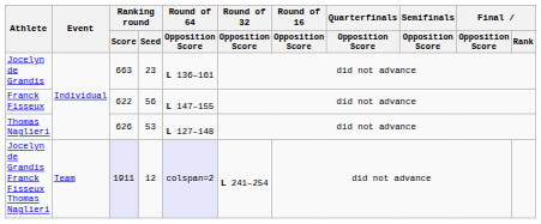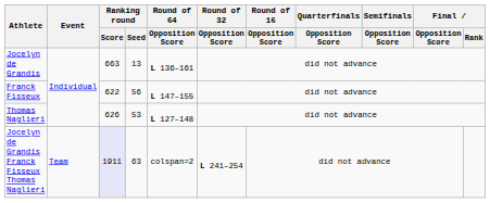Jocelyn de Grandis | Ranking round / Seed: 23 -> 13
Jocelyn de Grandis Franck Fisseux Thomas Naglieri | Ranking round / Seed: 12 -> 63
Jocelyn de Grandis Franck Fisseux Thomas Naglieri | Round of 64 / Opposition Score: lavender background -> no background
